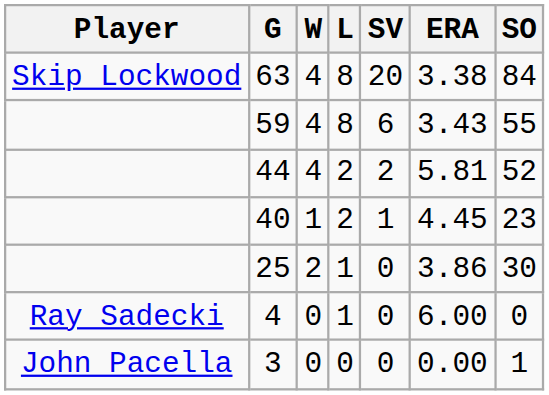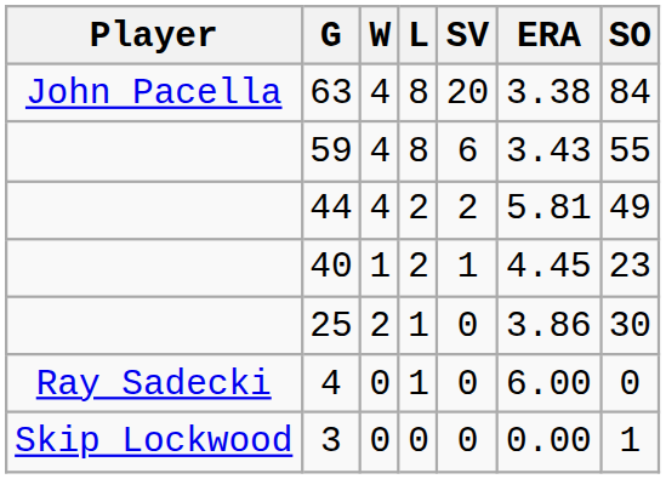63 | Player: Skip Lockwood -> John Pacella
44 | SO: 52 -> 49
3 | Player: John Pacella -> Skip Lockwood
